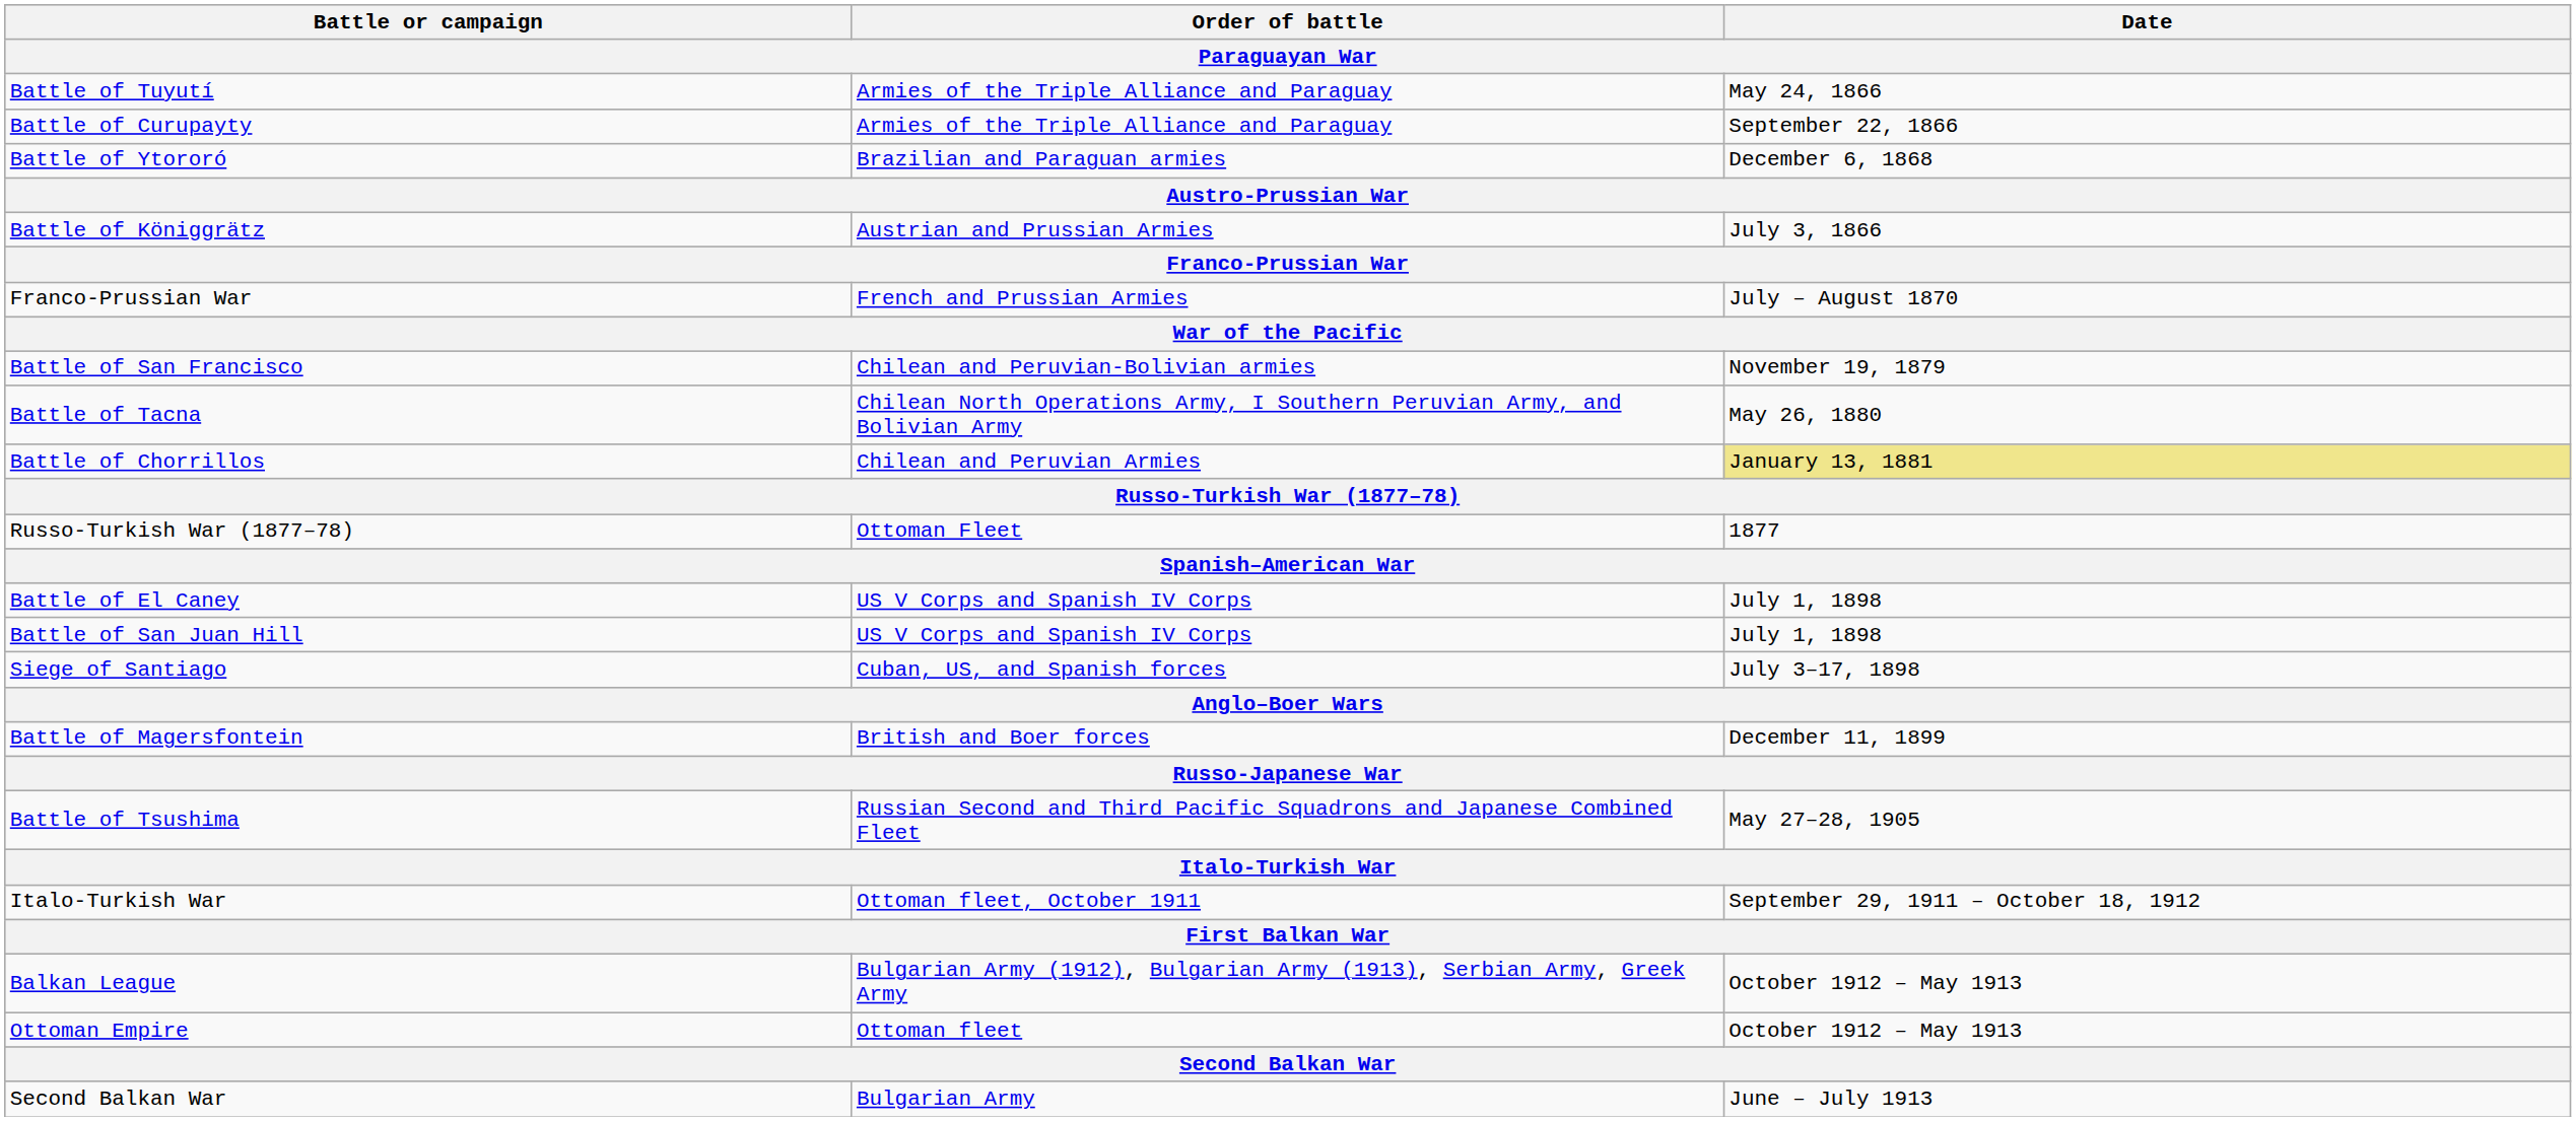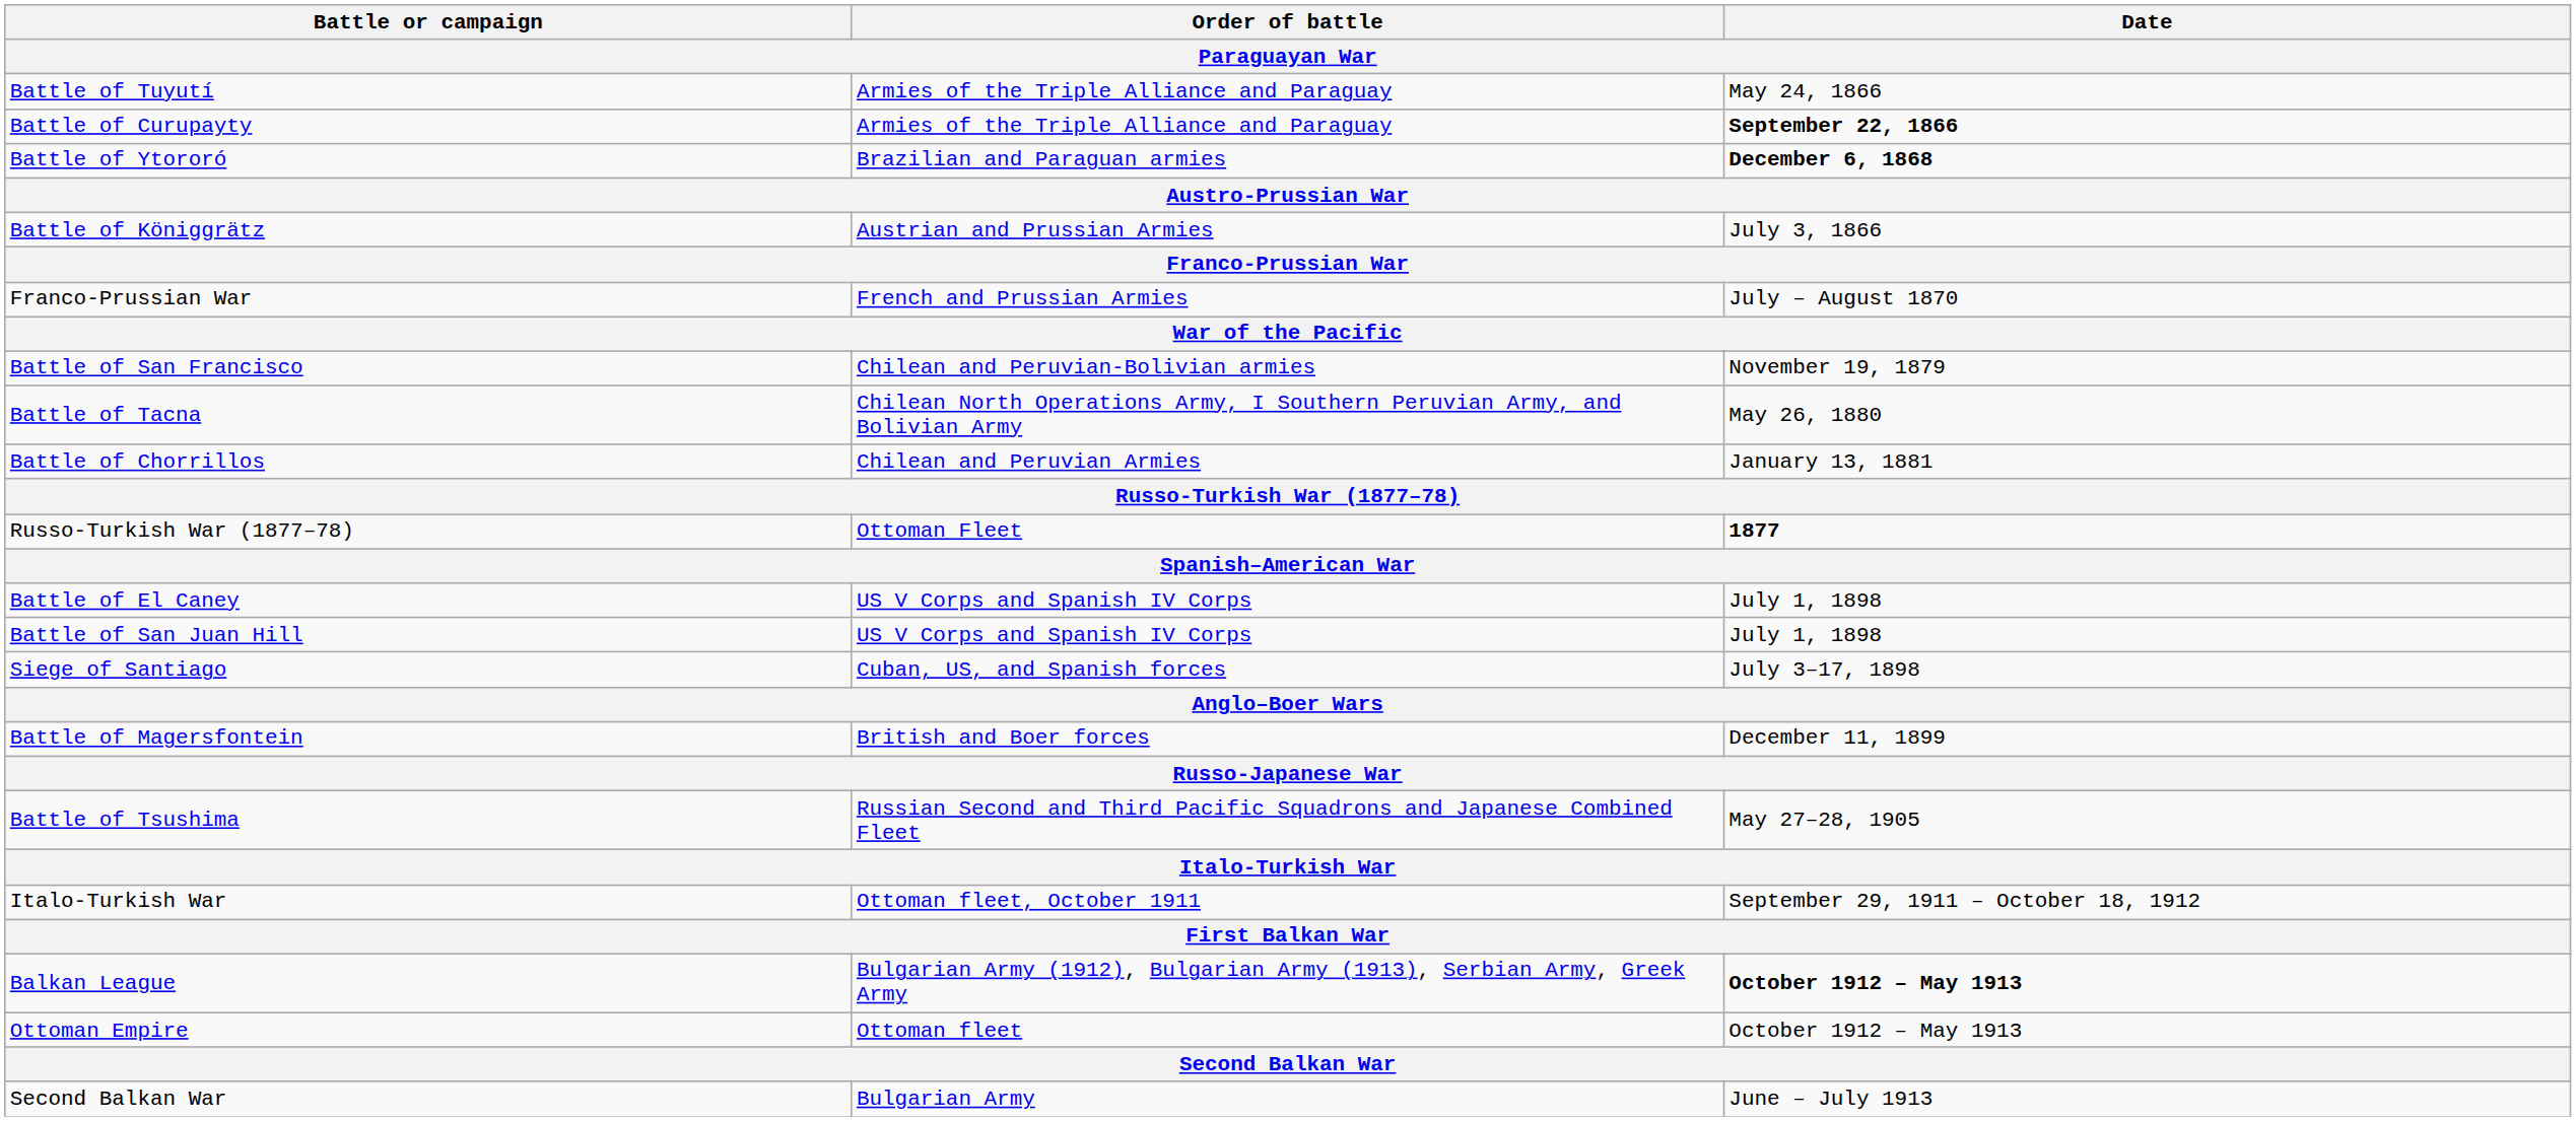Battle of Curupayty | Date: normal -> bold
Battle of Ytororó | Date: normal -> bold
Battle of Chorrillos | Date: khaki background -> no background
Russo-Turkish War (1877–78) / Ottoman Fleet | Date: normal -> bold
Balkan League | Date: normal -> bold
